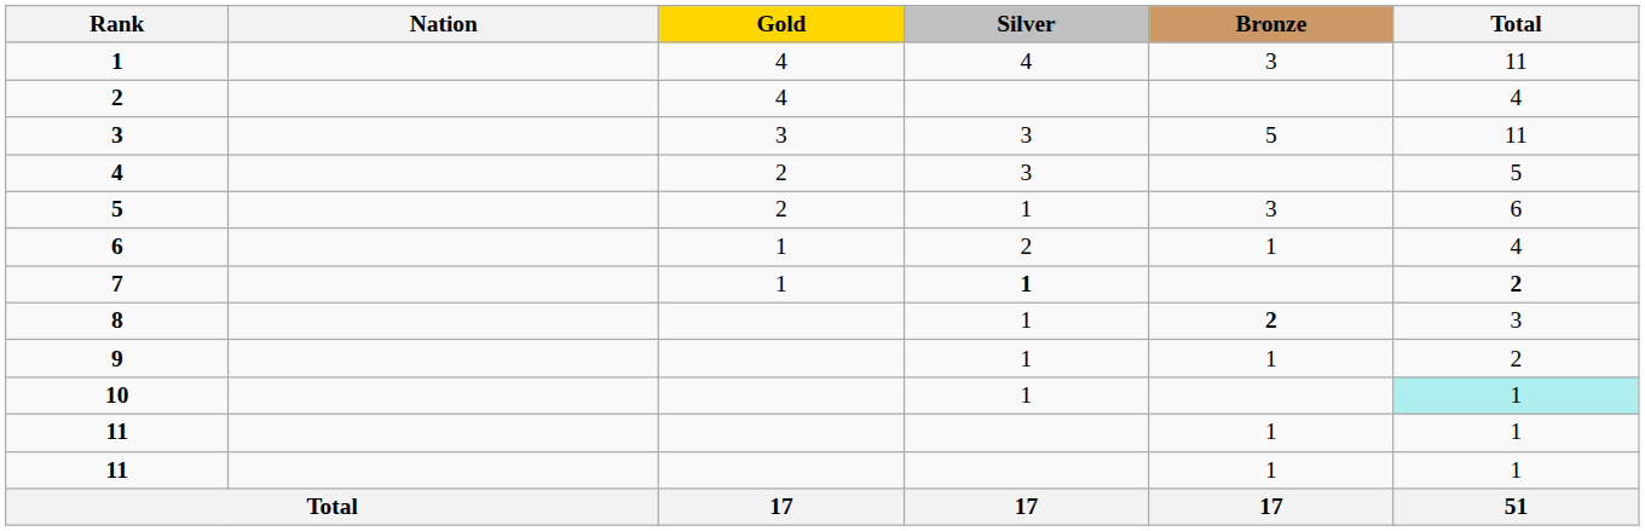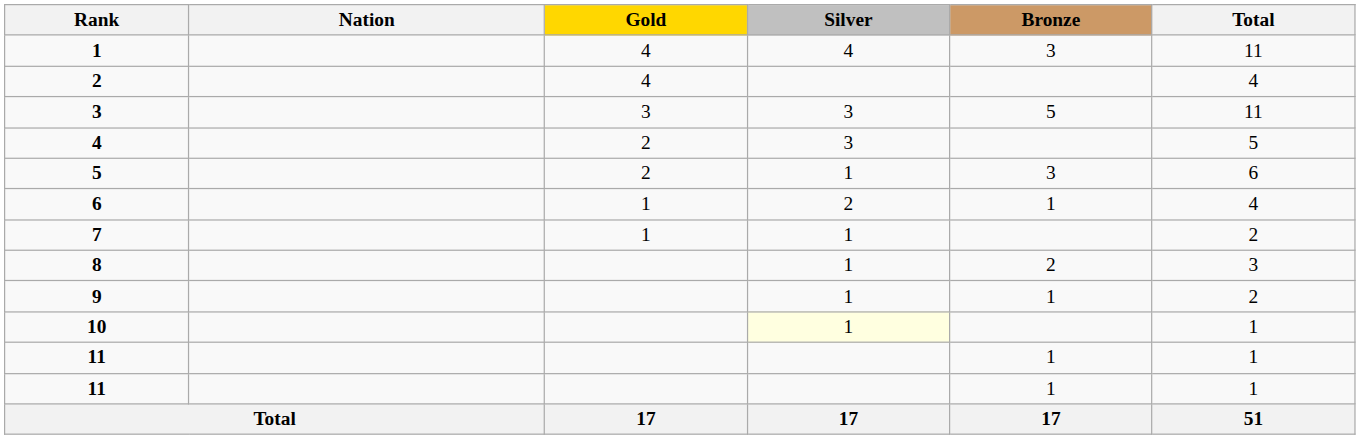7 | Silver: bold -> normal
7 | Total: bold -> normal
8 | Bronze: bold -> normal
10 | Silver: no background -> lightyellow background
10 | Total: paleturquoise background -> no background
